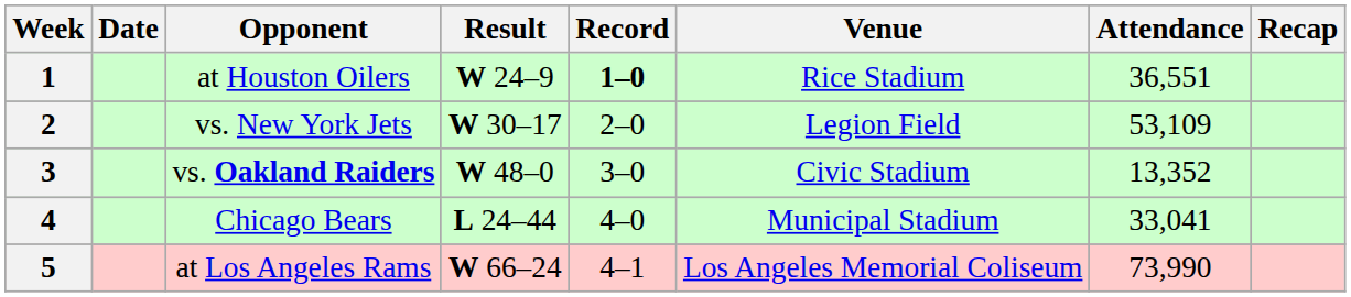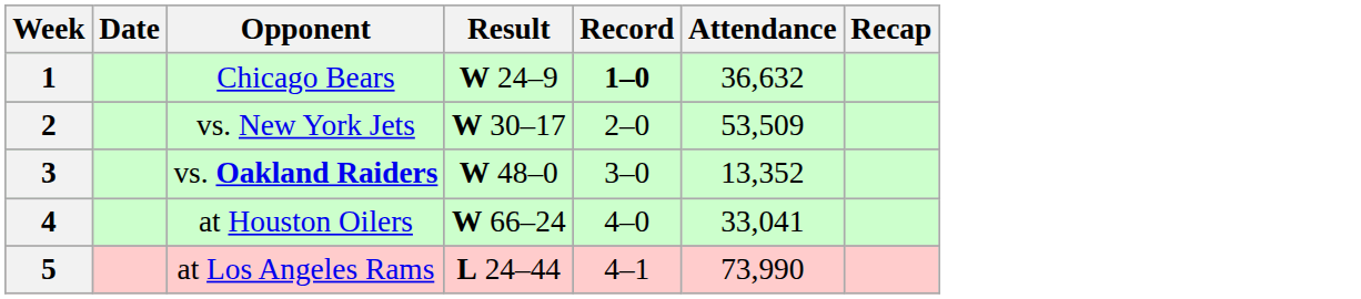- column: Venue | Rice Stadium | Legion Field | Civic Stadium | Municipal Stadium | Los Angeles Memorial Coliseum
1 | Opponent: at Houston Oilers -> Chicago Bears
1 | Attendance: 36,551 -> 36,632
2 | Attendance: 53,109 -> 53,509
4 | Opponent: Chicago Bears -> at Houston Oilers
4 | Result: L 24–44 -> W 66–24
5 | Result: W 66–24 -> L 24–44
